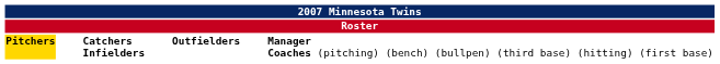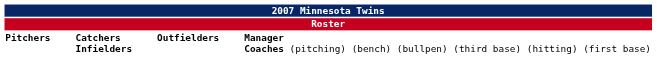Pitchers | column 1: gold background -> no background
